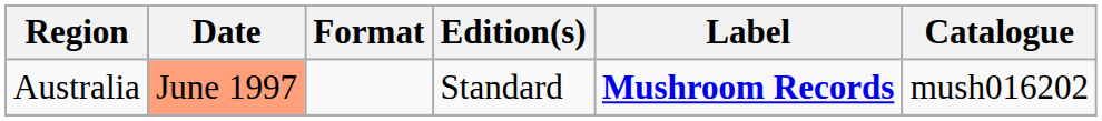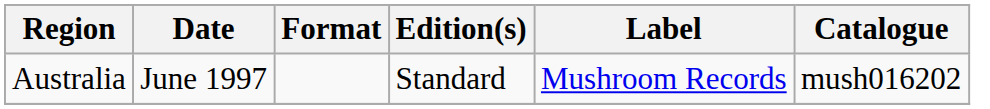Australia | Date: lightsalmon background -> no background
Australia | Label: bold -> normal
